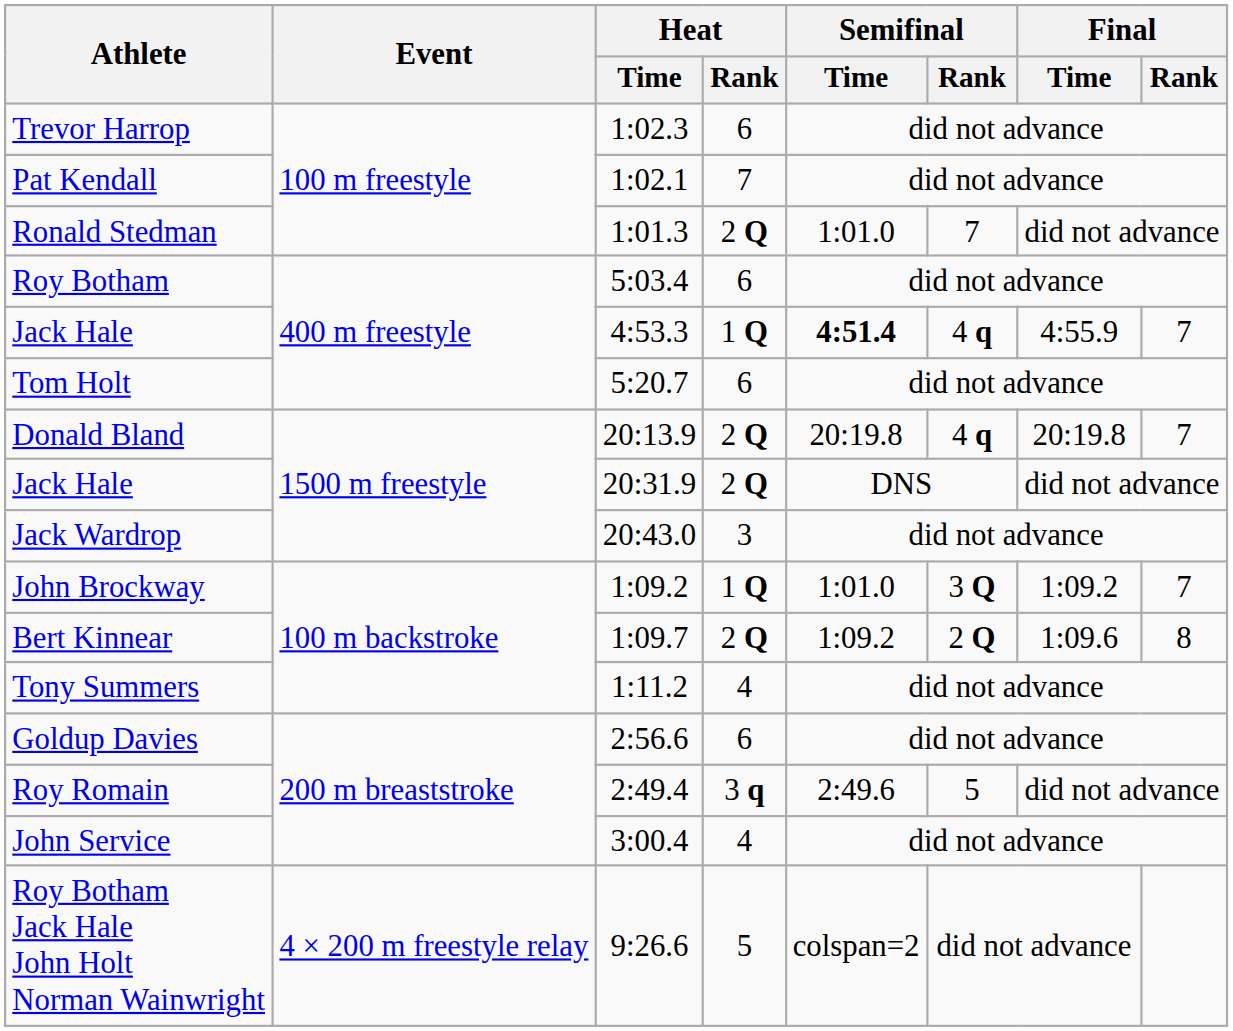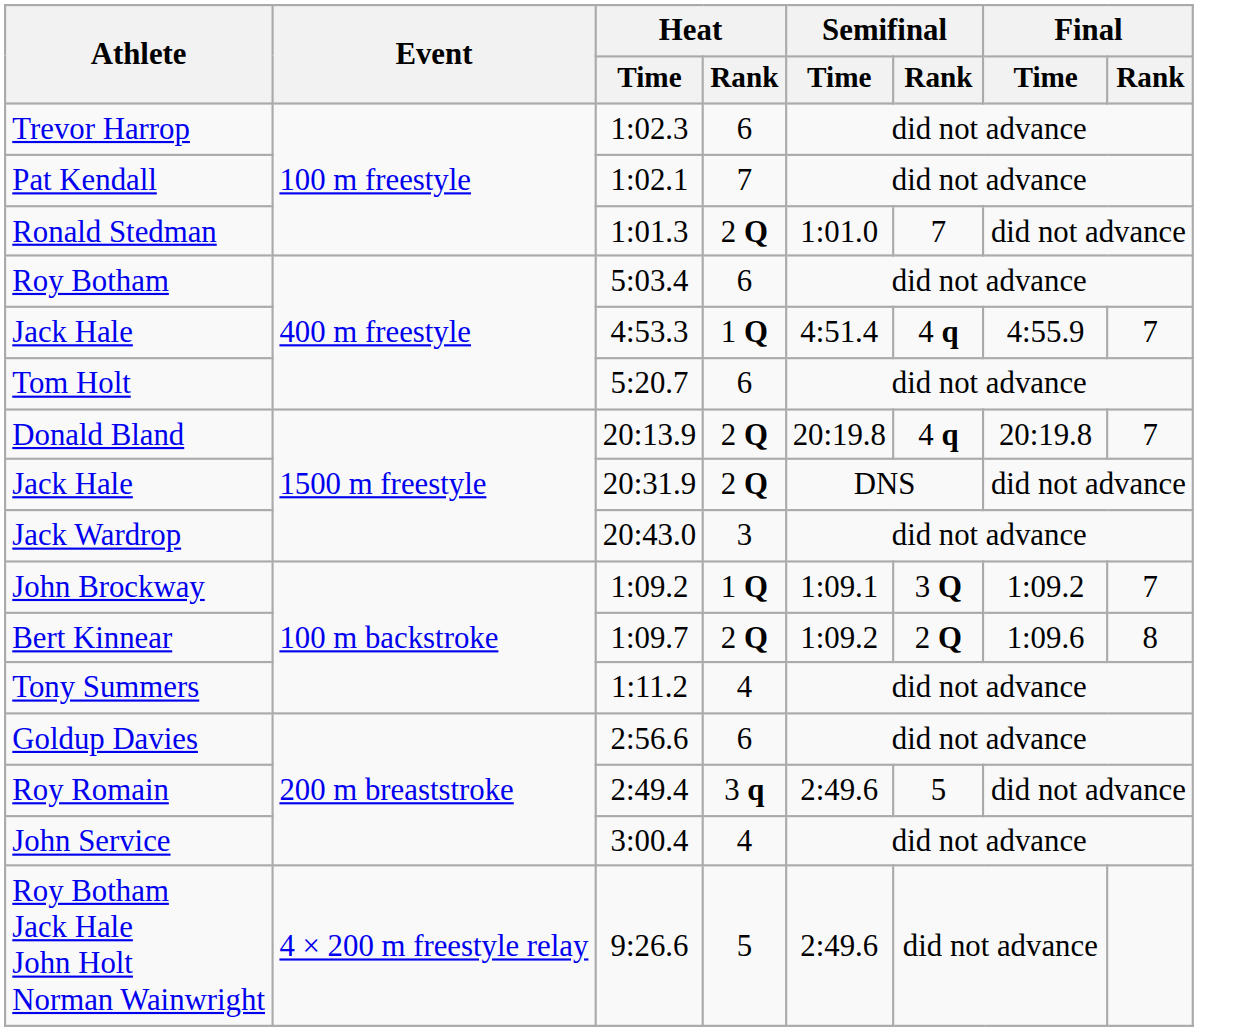Jack Hale / 4:53.3 | Semifinal / Time: bold -> normal
John Brockway | Semifinal / Time: 1:01.0 -> 1:09.1
Roy Botham Jack Hale John Holt Norman Wainwright | Semifinal / Time: colspan=2 -> 2:49.6
